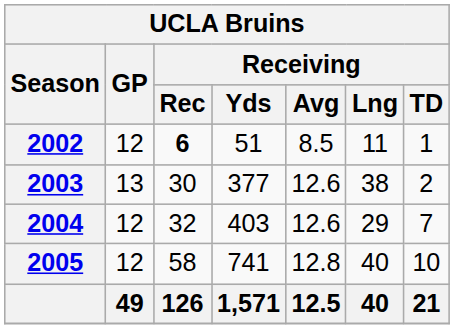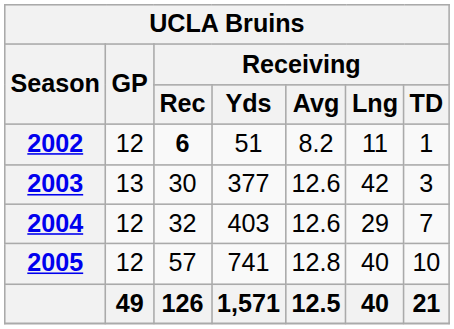2002 | Receiving / Avg: 8.5 -> 8.2
2003 | Receiving / Lng: 38 -> 42
2003 | Receiving / TD: 2 -> 3
2005 | Receiving / Rec: 58 -> 57
